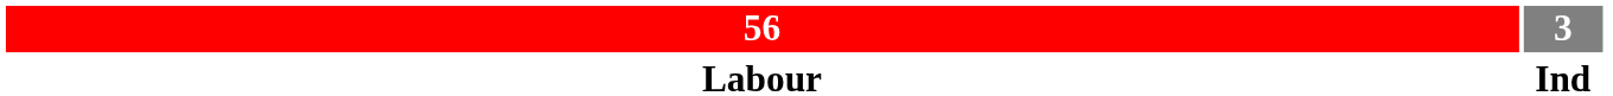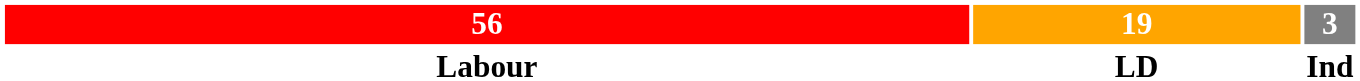+ column: 19 | LD
